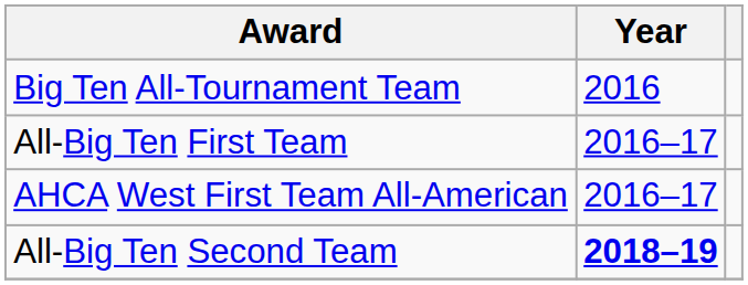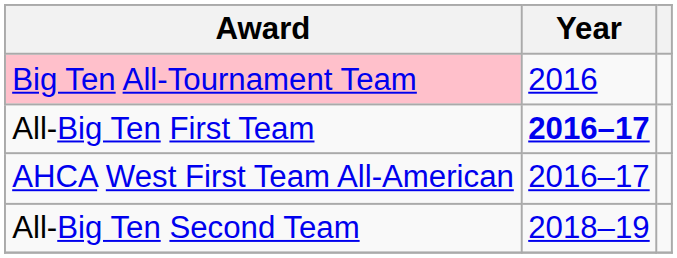row 2 | Award: no background -> pink background
row 3 | Year: normal -> bold
row 5 | Year: bold -> normal
